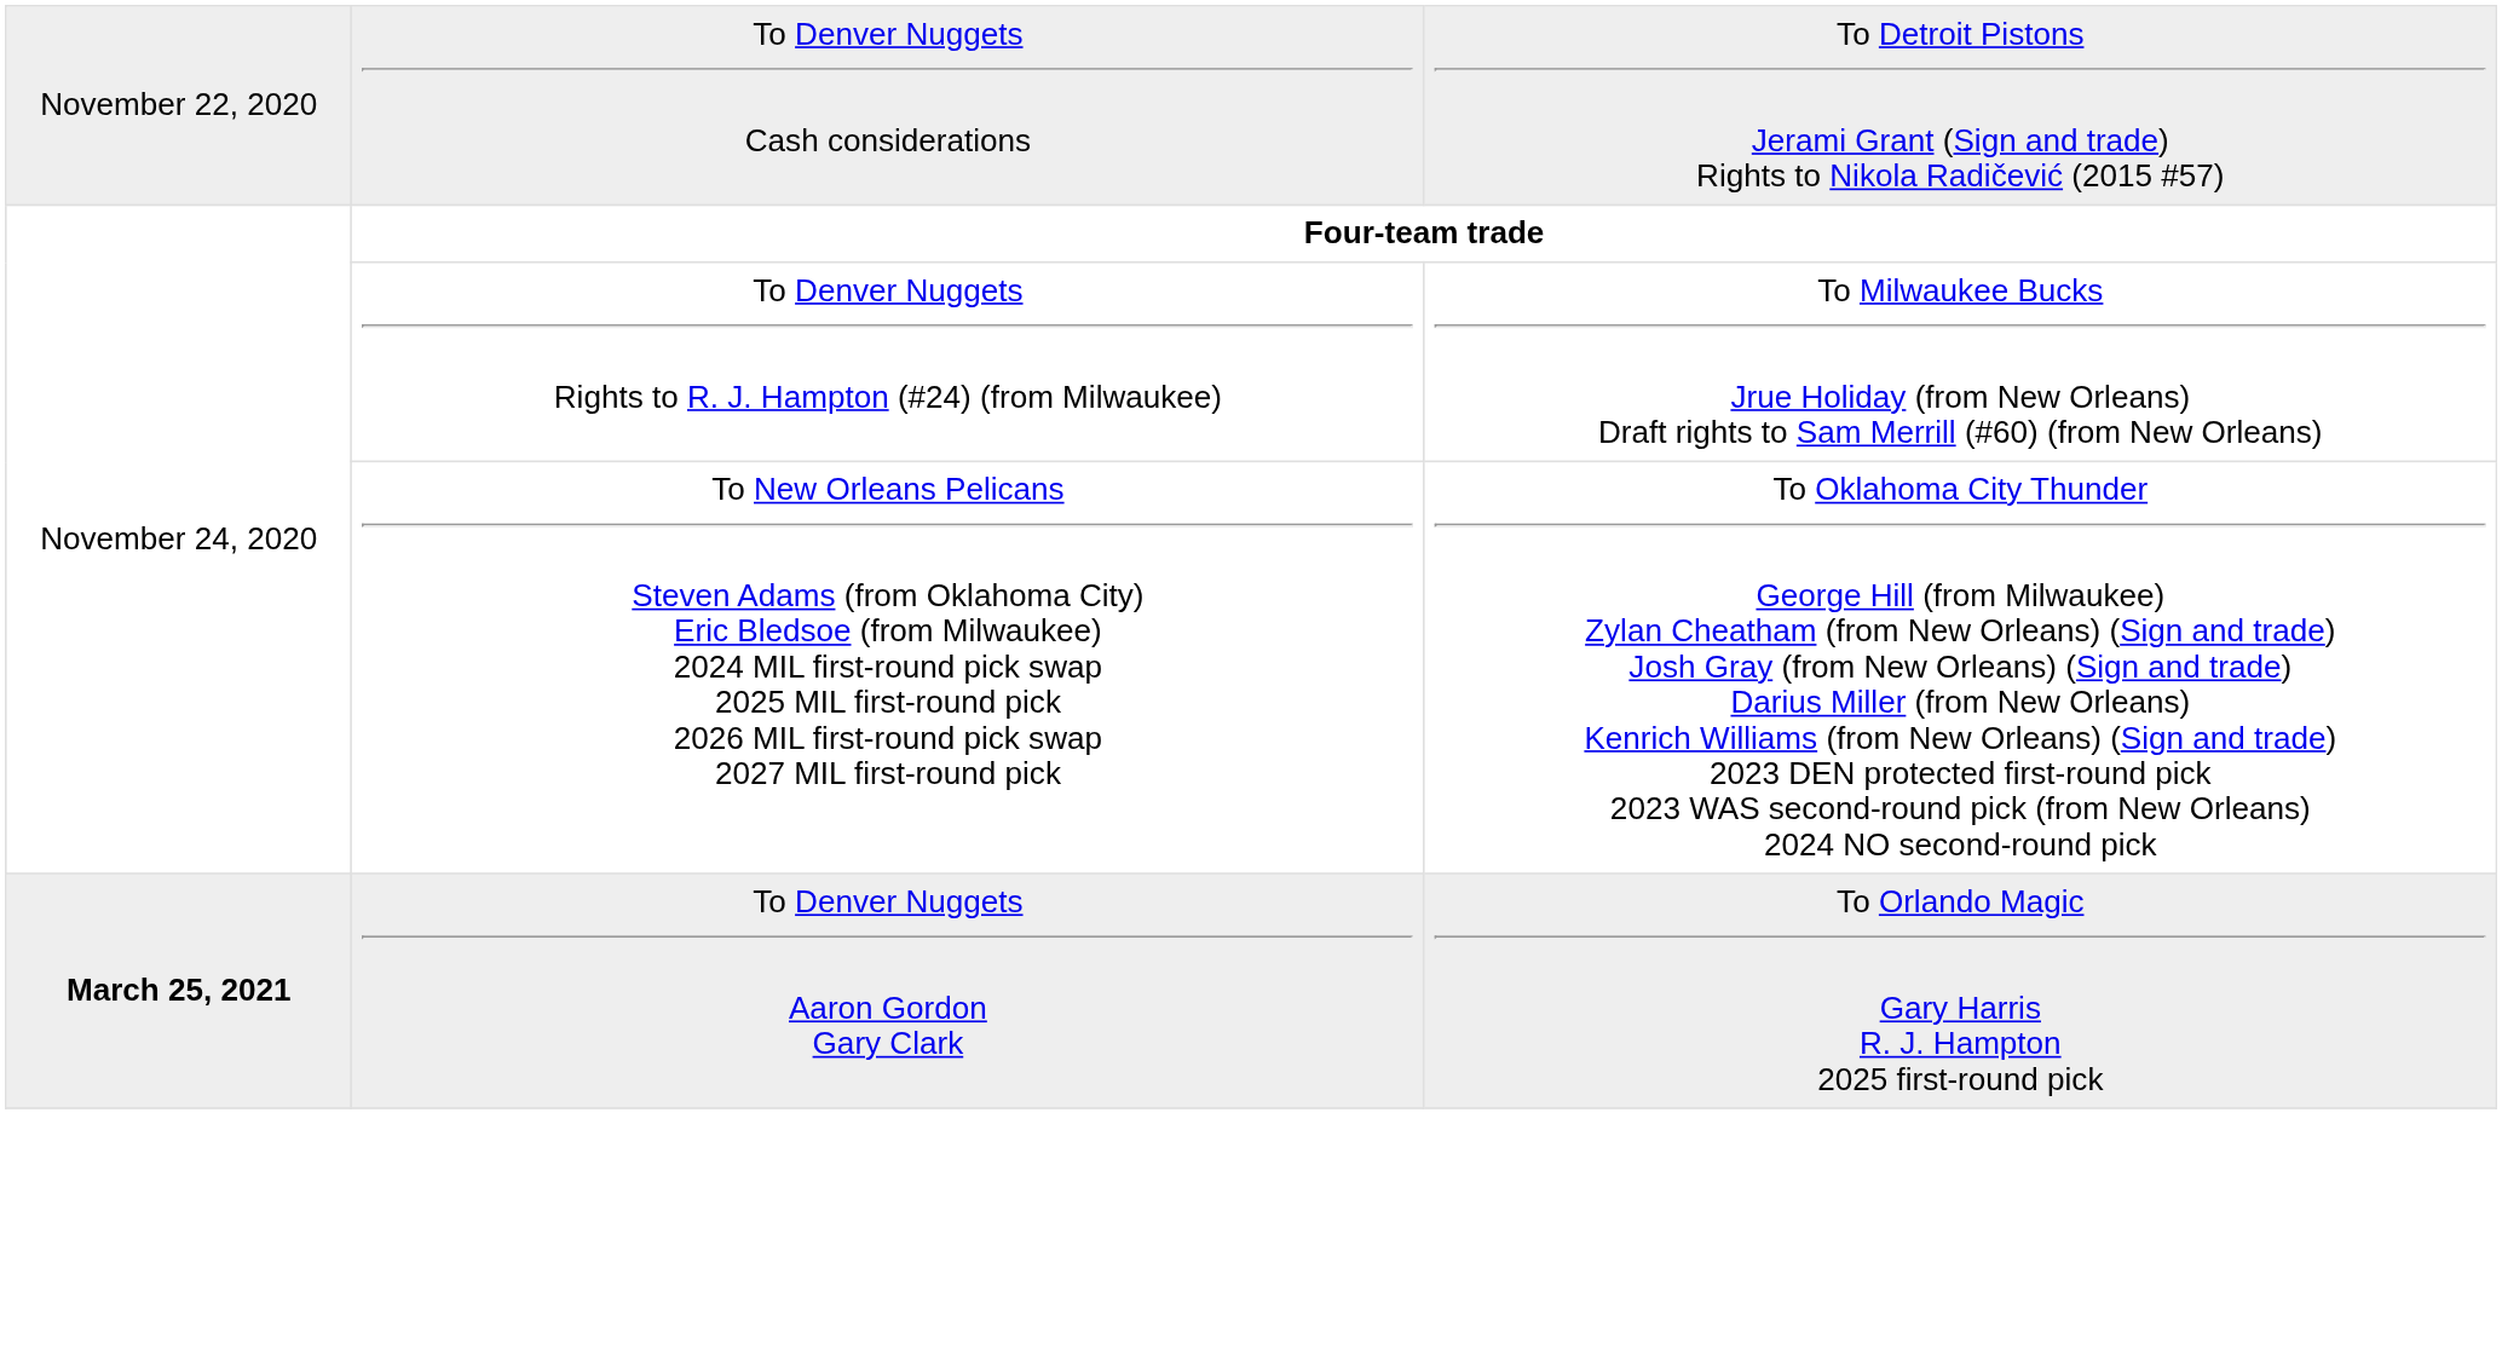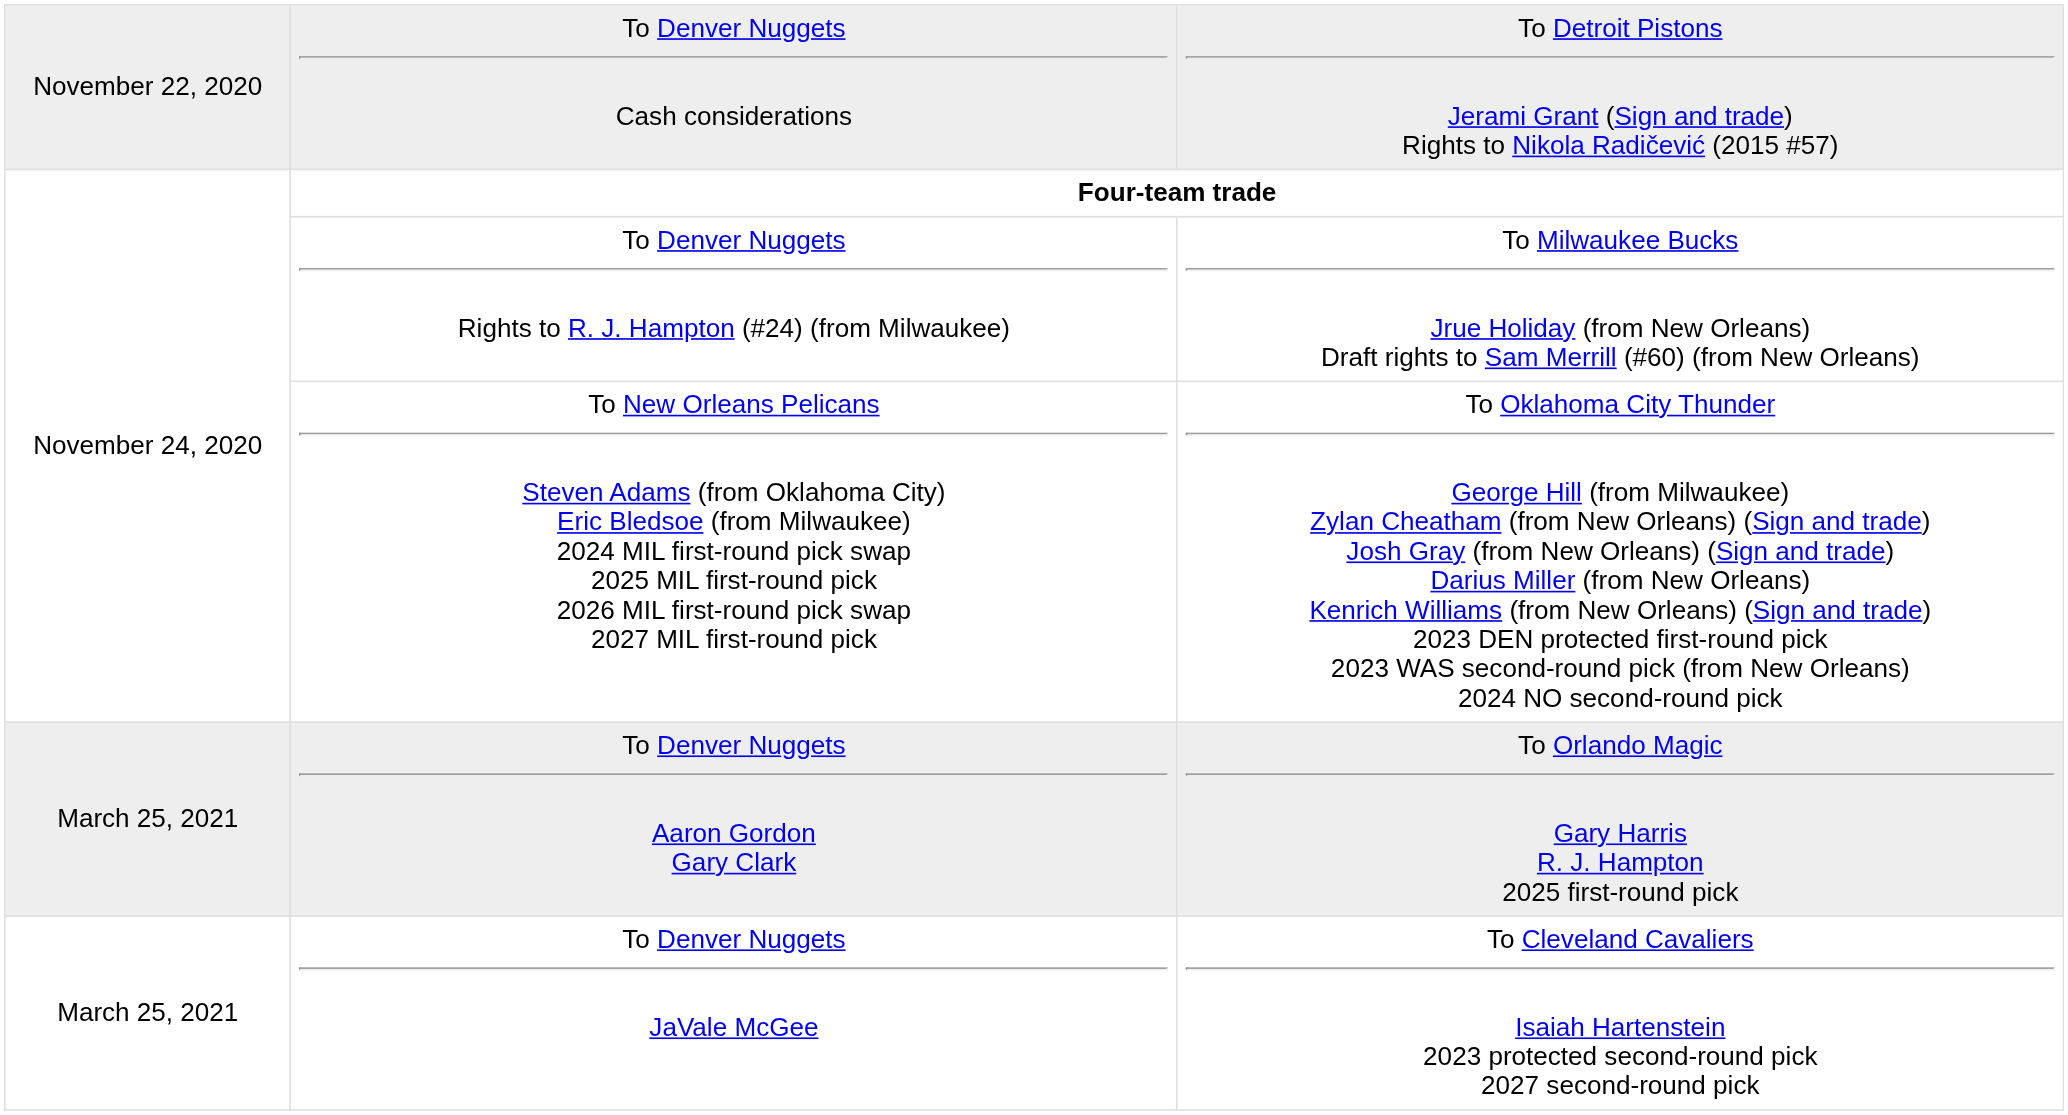To Denver Nuggets Aaron Gordon Gary Clark | column 1: bold -> normal
+ row: March 25, 2021 | To Denver Nuggets JaVale McGee | To Cleveland Cavaliers Isaiah Hartenstein 2023 protected second-round pick 2027 second-round pick
